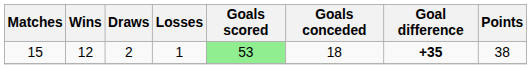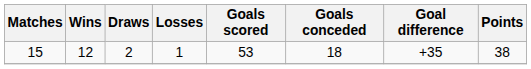15 | Goals scored: lightgreen background -> no background
15 | Goal difference: bold -> normal
